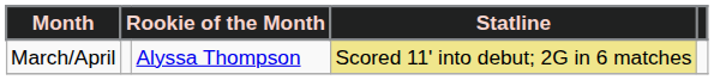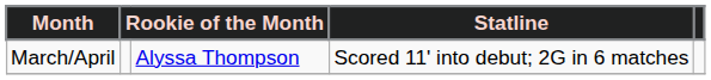March/April | Statline: khaki background -> no background
